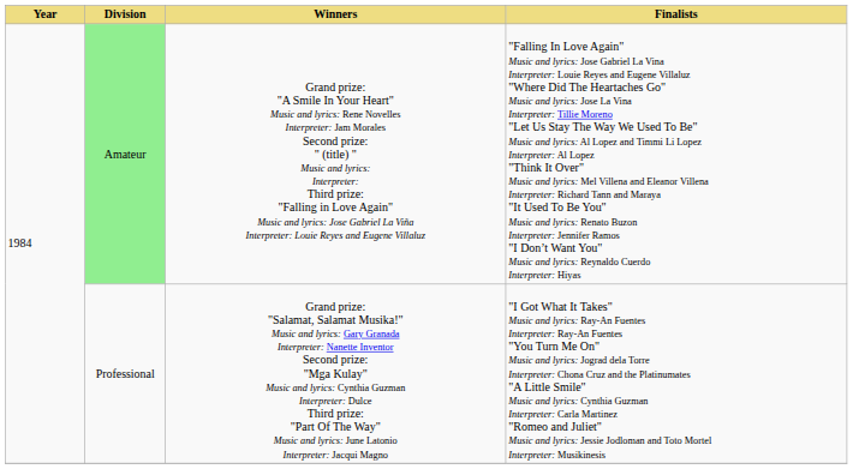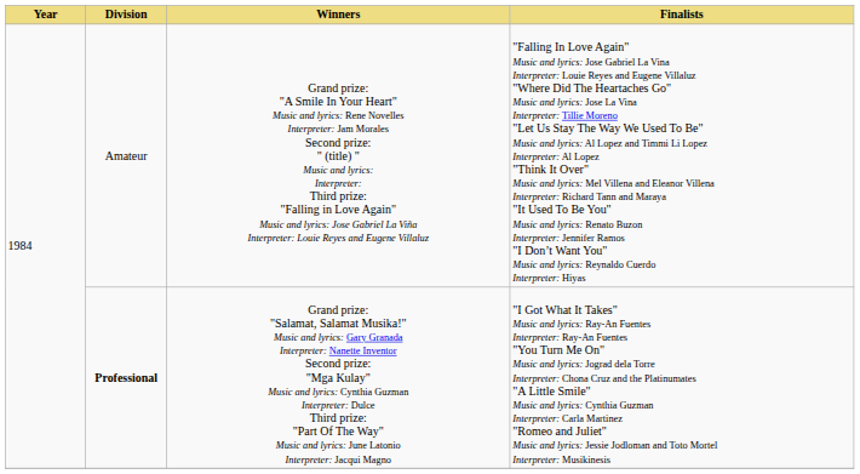Amateur | Division: lightgreen background -> no background
Professional | Division: normal -> bold
